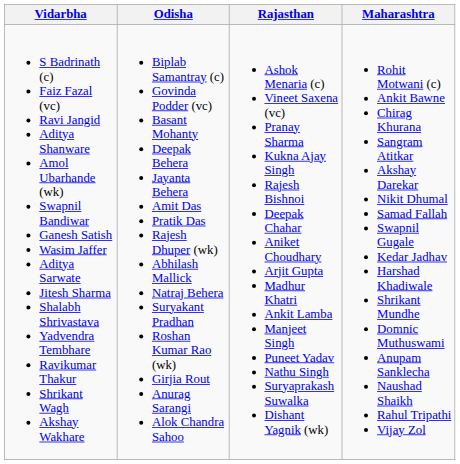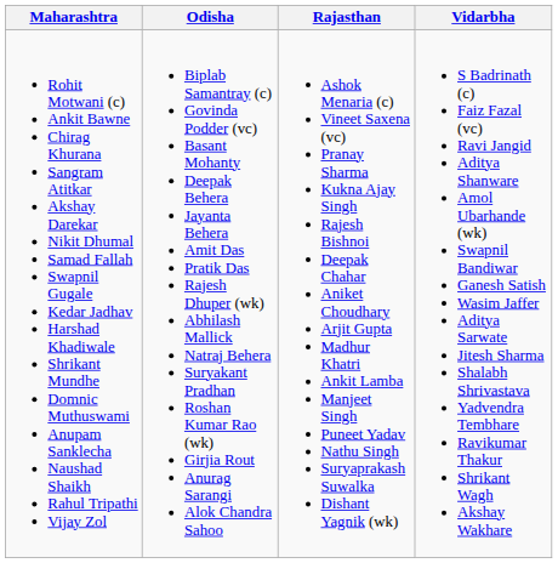columns swapped: Maharashtra <-> Vidarbha
